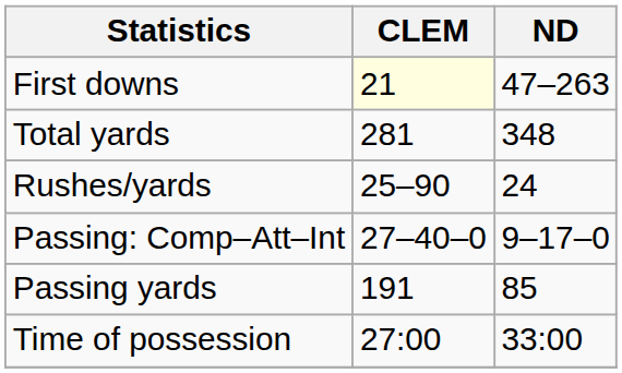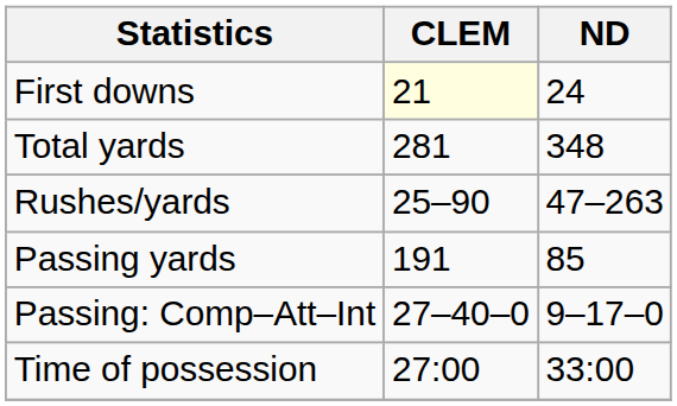First downs | ND: 47–263 -> 24
Rushes/yards | ND: 24 -> 47–263
rows swapped: Passing yards <-> Passing: Comp–Att–Int
